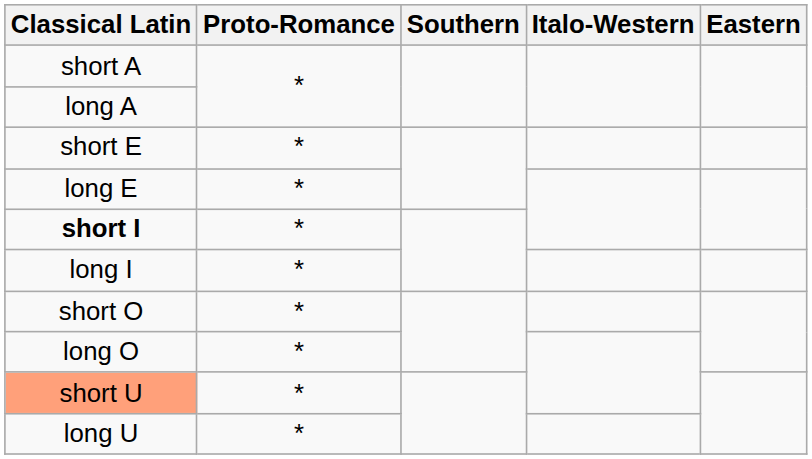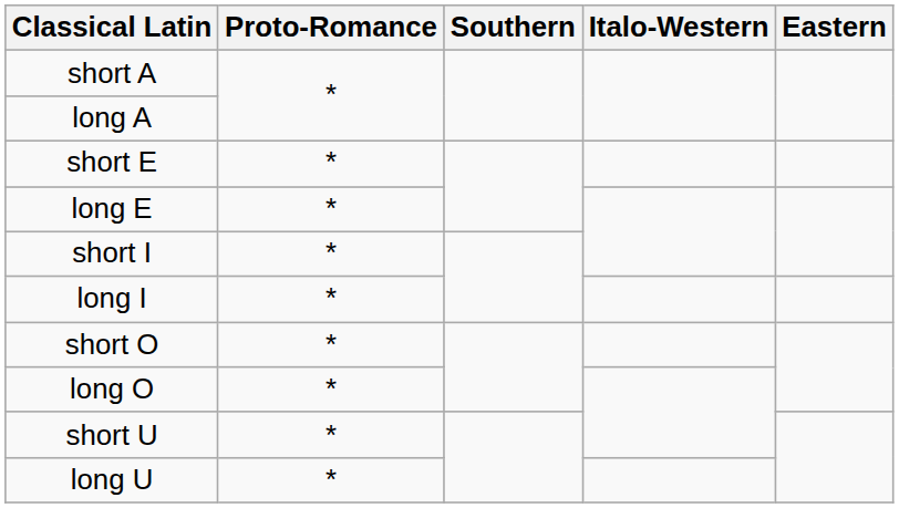short I | Classical Latin: bold -> normal
short U | Classical Latin: lightsalmon background -> no background
